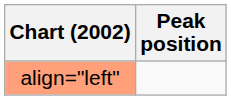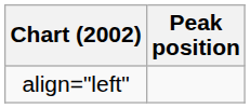align="left" | Chart (2002): lightsalmon background -> no background
